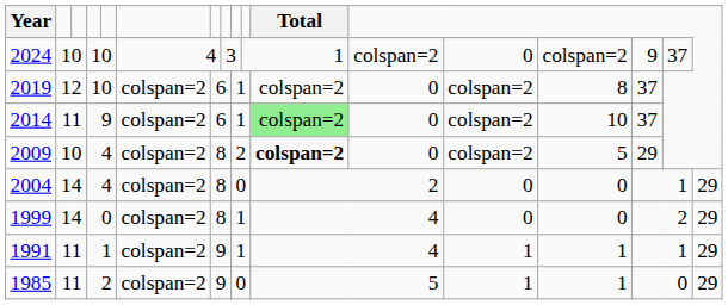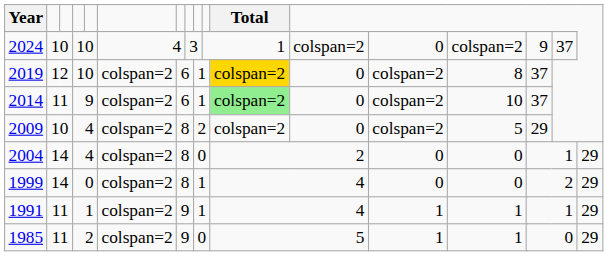2019 | Total: no background -> gold background
2009 | Total: bold -> normal
